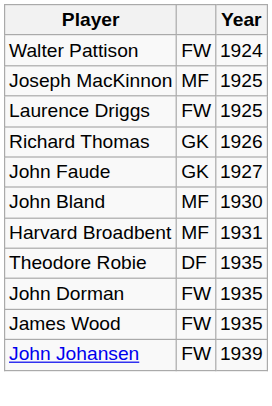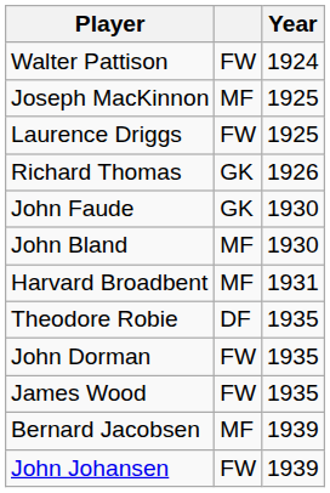John Faude | Year: 1927 -> 1930
+ row: Bernard Jacobsen | MF | 1939
